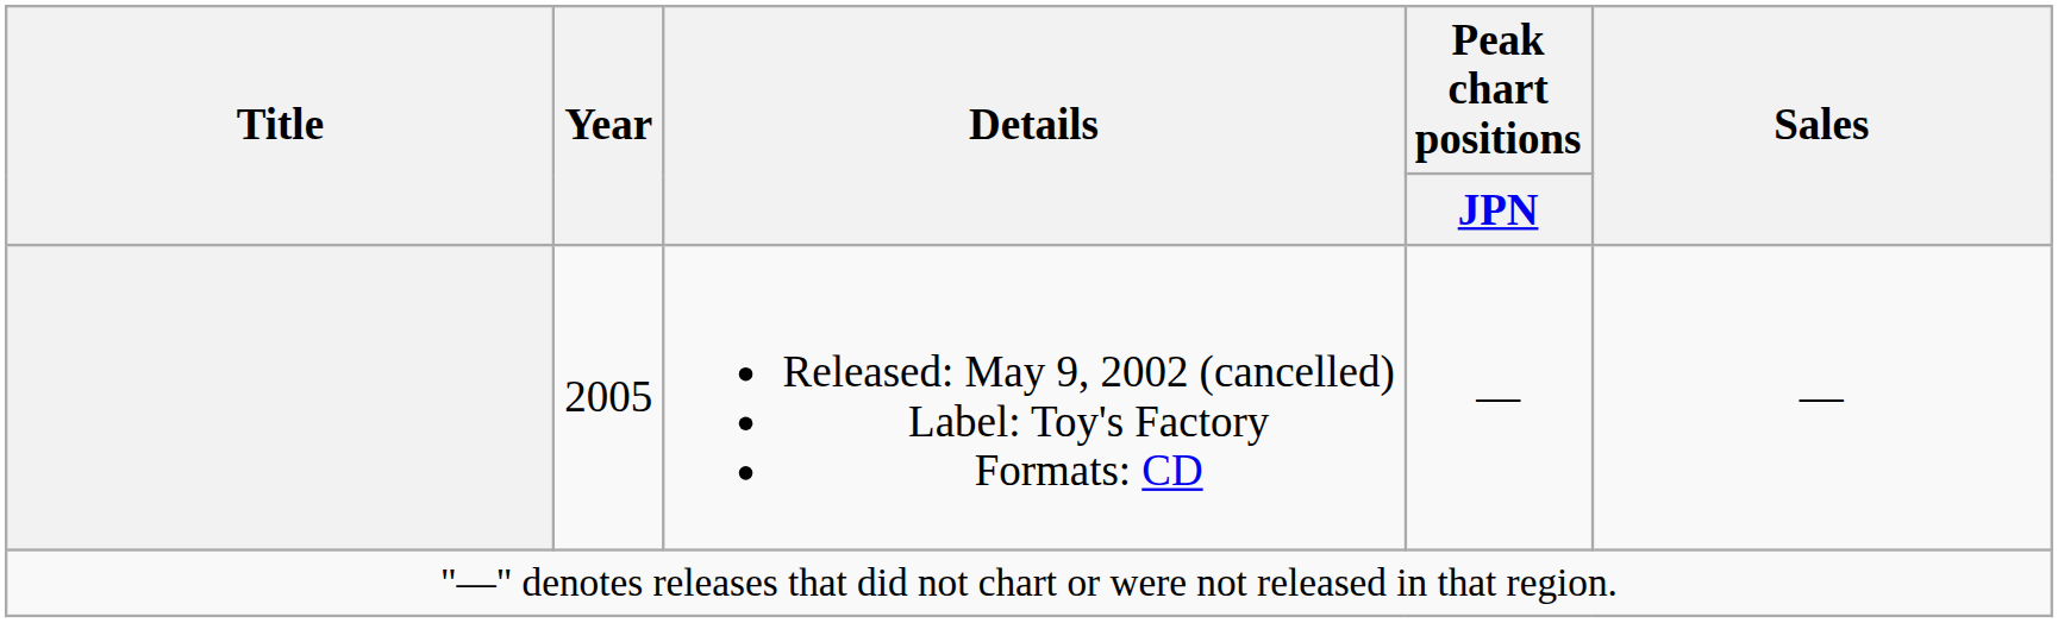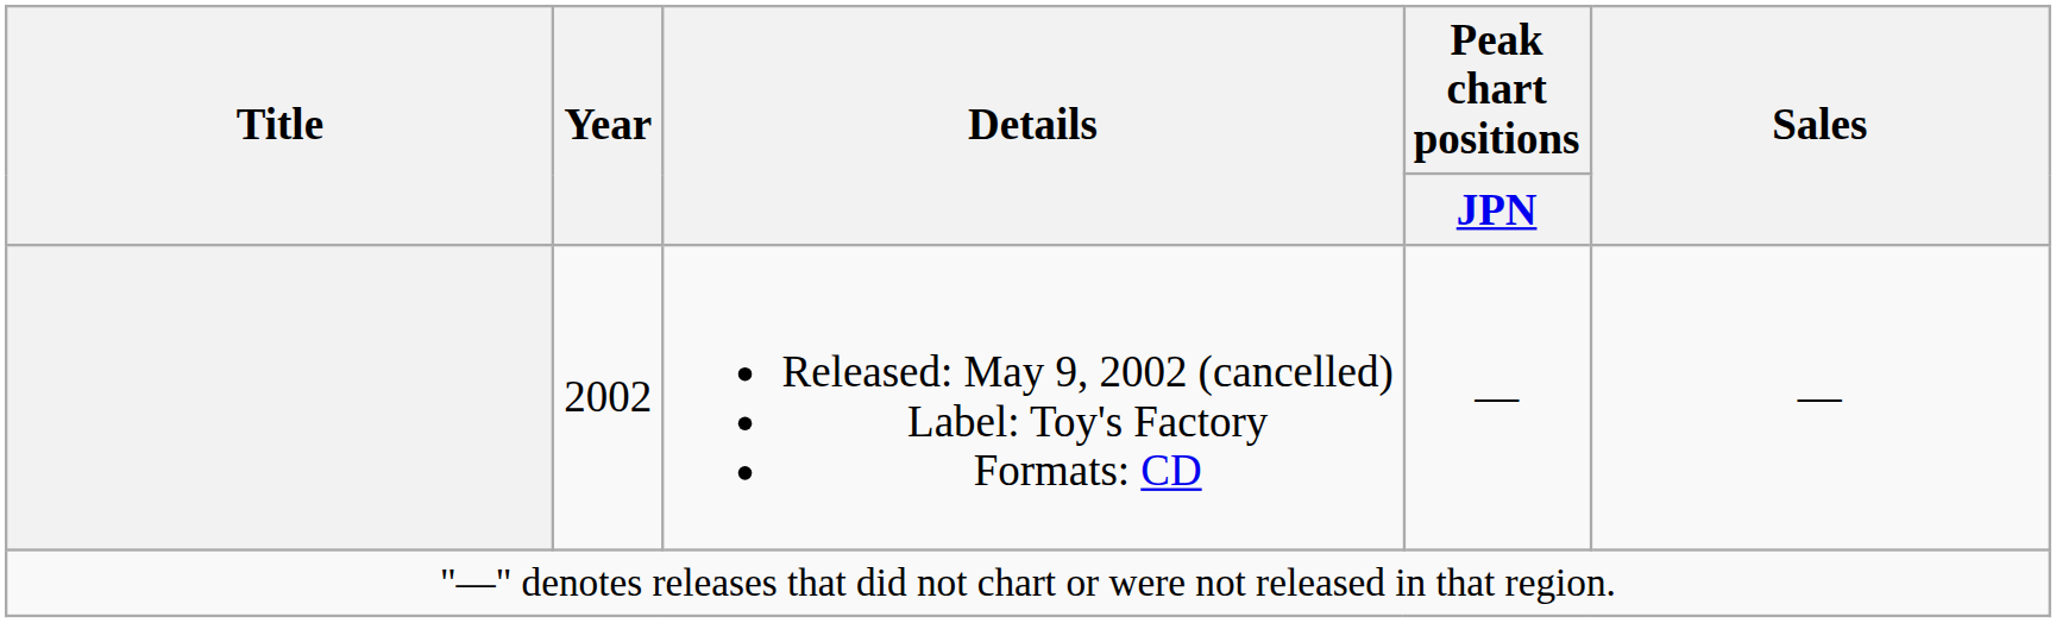row 3 | Year: 2005 -> 2002
